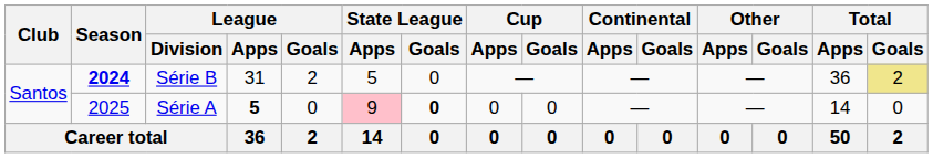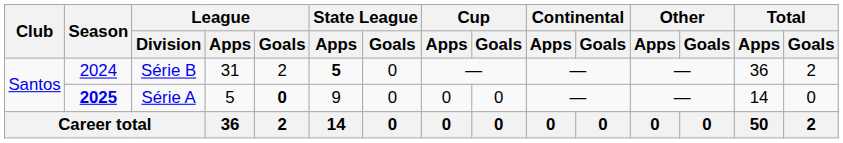Série B | Season: bold -> normal
Série B | State League / Apps: normal -> bold
Série B | Total / Goals: khaki background -> no background
Série A | Season: normal -> bold
Série A | League / Apps: bold -> normal
Série A | League / Goals: normal -> bold
Série A | State League / Apps: pink background -> no background
Série A | State League / Goals: bold -> normal
